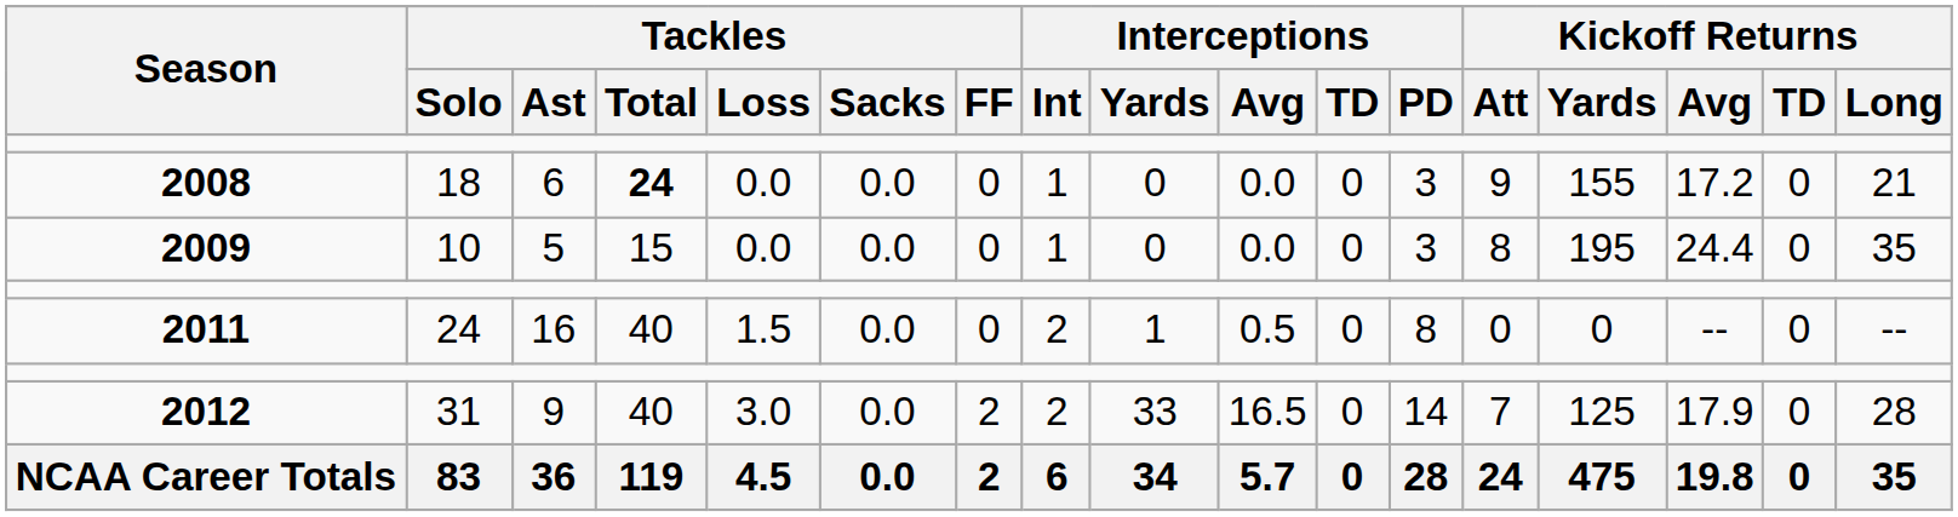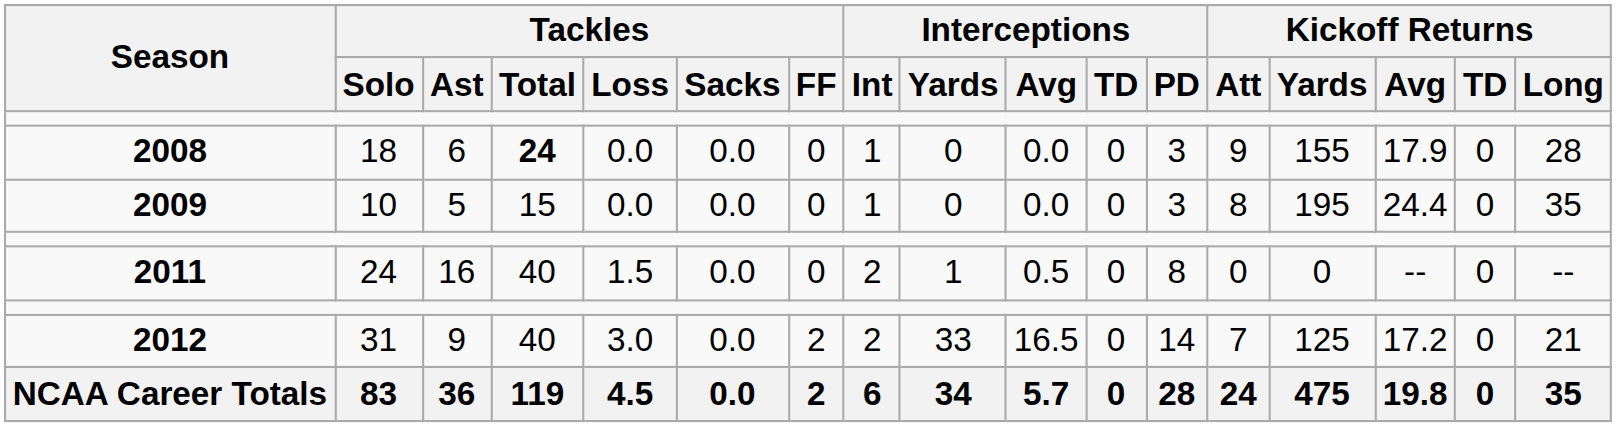2008 | Kickoff Returns / Avg: 17.2 -> 17.9
2008 | Kickoff Returns / Long: 21 -> 28
2012 | Kickoff Returns / Avg: 17.9 -> 17.2
2012 | Kickoff Returns / Long: 28 -> 21
